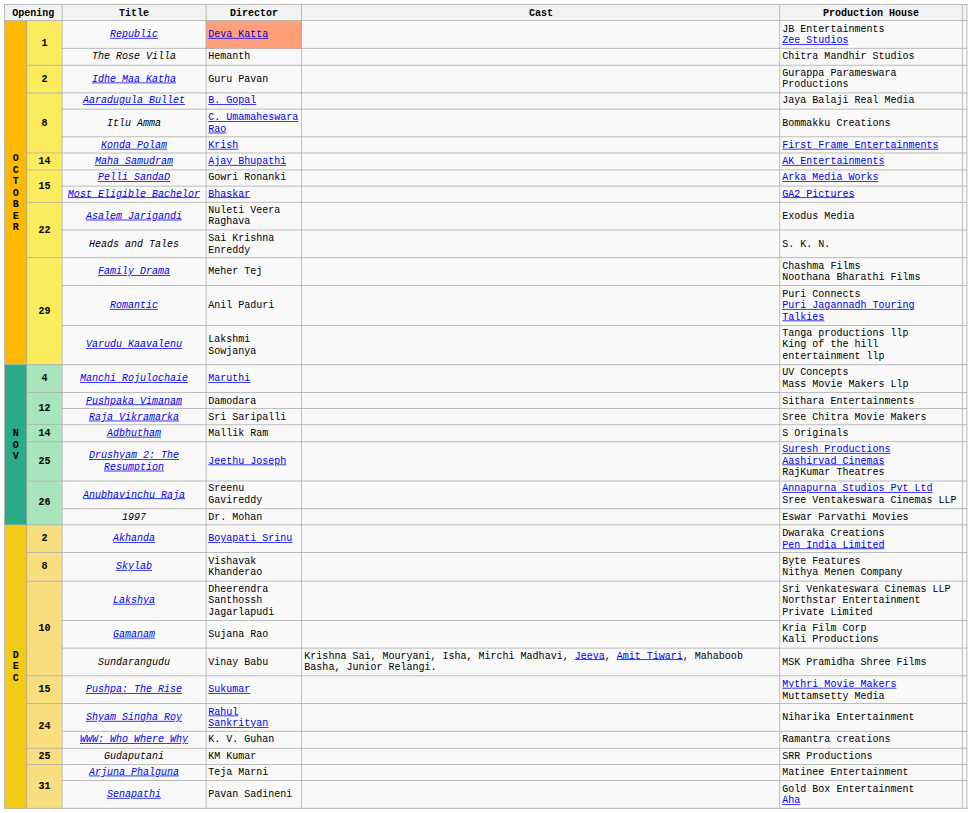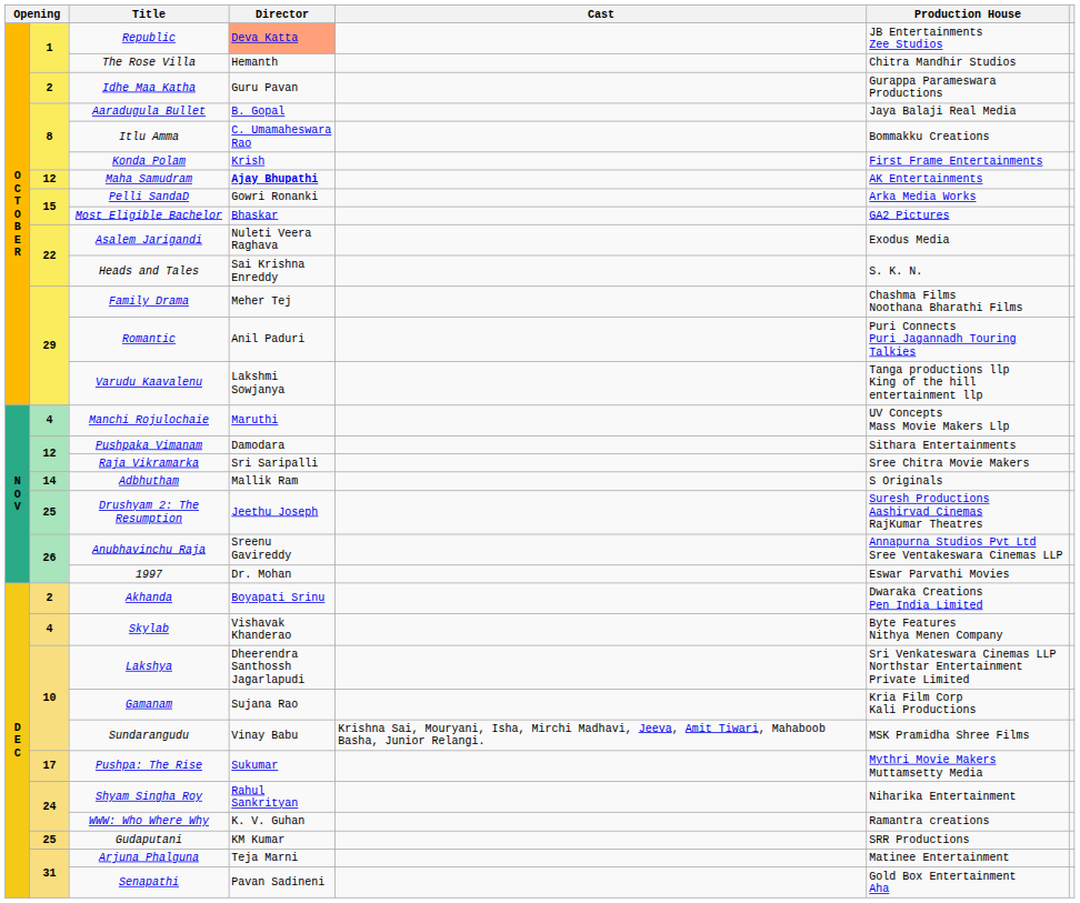Maha Samudram | column 2: 14 -> 12
Maha Samudram | Director: normal -> bold
Skylab | column 2: 8 -> 4
Pushpa: The Rise | column 2: 15 -> 17
